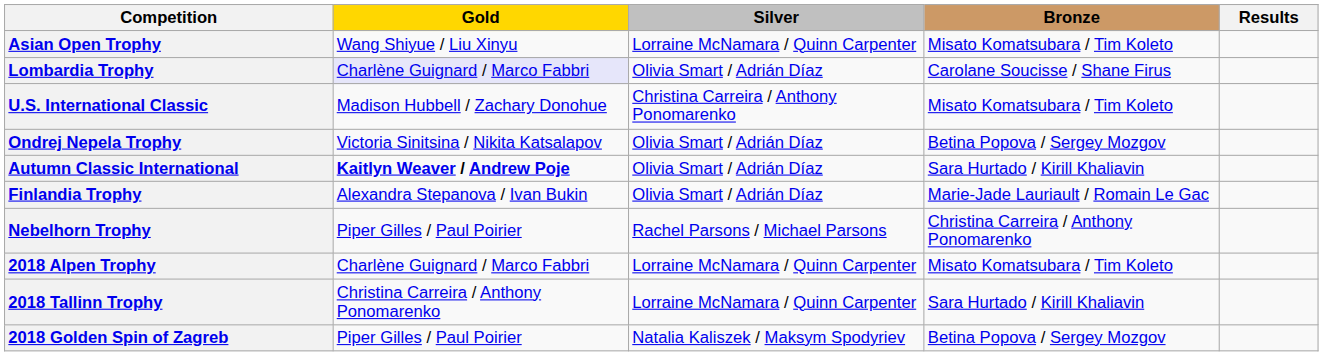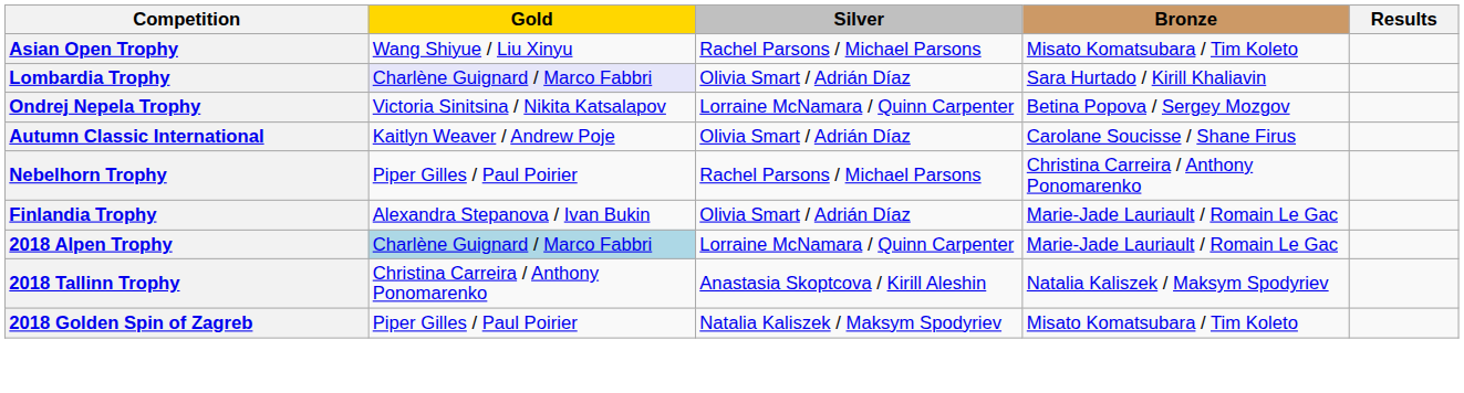Asian Open Trophy | Silver: Lorraine McNamara / Quinn Carpenter -> Rachel Parsons / Michael Parsons
Lombardia Trophy | Bronze: Carolane Soucisse / Shane Firus -> Sara Hurtado / Kirill Khaliavin
- row: U.S. International Classic | Madison Hubbell / Zachary Donohue | Christina Carreira / Anthony Ponomarenko | Misato Komatsubara / Tim Koleto
Ondrej Nepela Trophy | Silver: Olivia Smart / Adrián Díaz -> Lorraine McNamara / Quinn Carpenter
Autumn Classic International | Gold: bold -> normal
Autumn Classic International | Bronze: Sara Hurtado / Kirill Khaliavin -> Carolane Soucisse / Shane Firus
rows swapped: Nebelhorn Trophy <-> Finlandia Trophy
2018 Alpen Trophy | Gold: no background -> lightblue background
2018 Alpen Trophy | Bronze: Misato Komatsubara / Tim Koleto -> Marie-Jade Lauriault / Romain Le Gac
2018 Tallinn Trophy | Silver: Lorraine McNamara / Quinn Carpenter -> Anastasia Skoptcova / Kirill Aleshin
2018 Tallinn Trophy | Bronze: Sara Hurtado / Kirill Khaliavin -> Natalia Kaliszek / Maksym Spodyriev
2018 Golden Spin of Zagreb | Bronze: Betina Popova / Sergey Mozgov -> Misato Komatsubara / Tim Koleto
